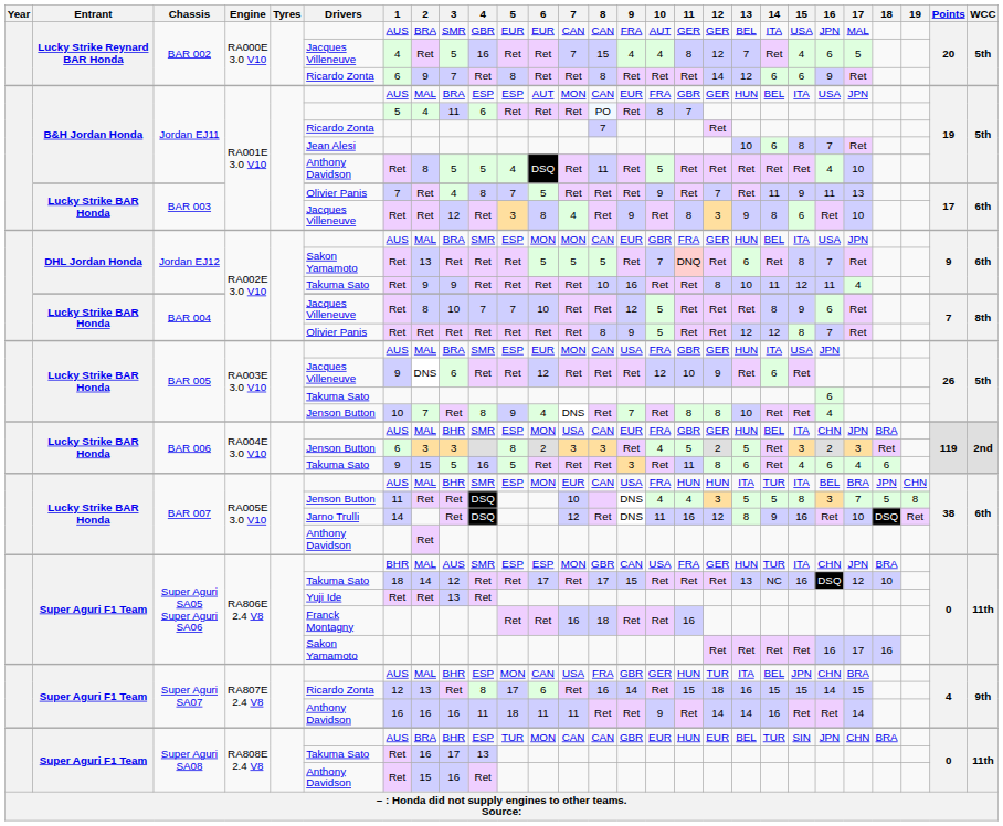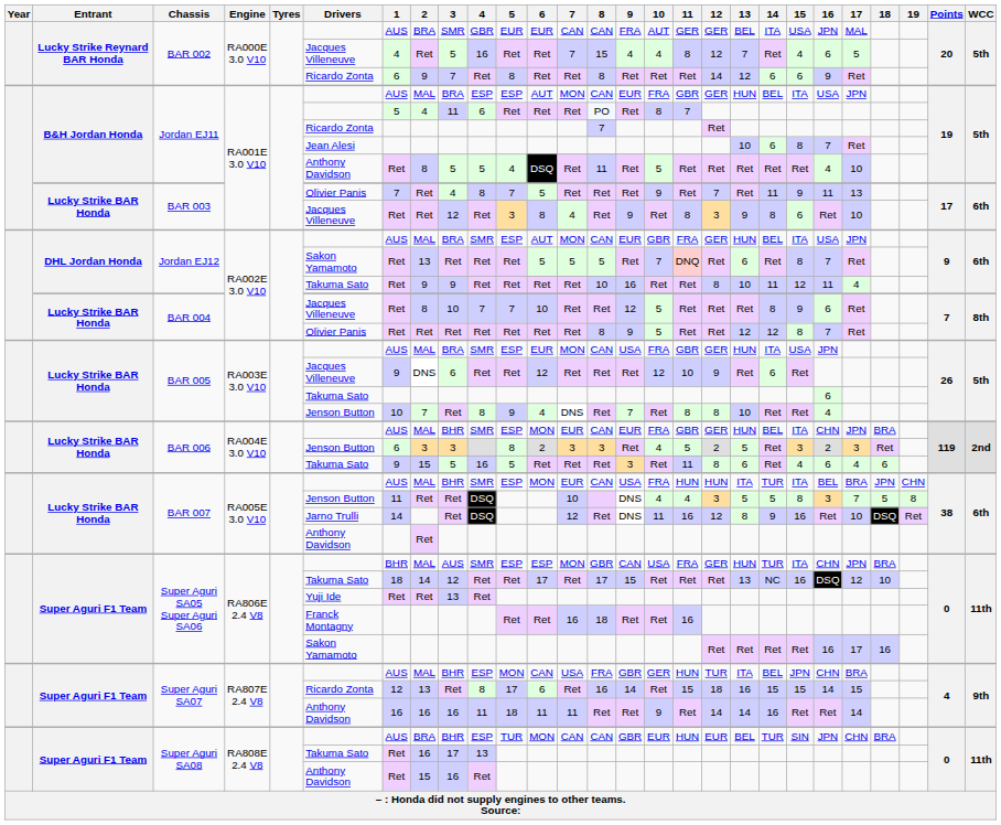row 12 | 6: MON -> AUT
row 21 | 7: USA -> EUR
